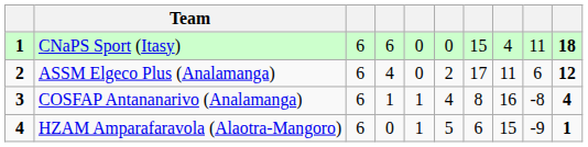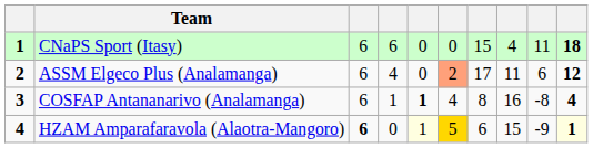ASSM Elgeco Plus (Analamanga) | column 6: no background -> lightsalmon background
COSFAP Antananarivo (Analamanga) | column 5: normal -> bold
HZAM Amparafaravola (Alaotra-Mangoro) | column 3: normal -> bold
HZAM Amparafaravola (Alaotra-Mangoro) | column 5: no background -> lightyellow background
HZAM Amparafaravola (Alaotra-Mangoro) | column 6: no background -> gold background
HZAM Amparafaravola (Alaotra-Mangoro) | column 10: no background -> lightyellow background
